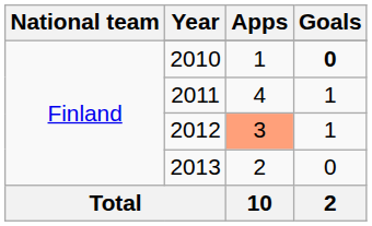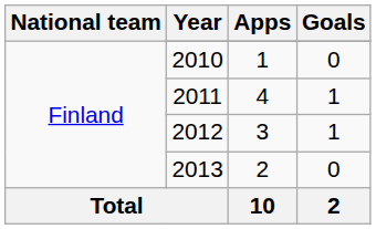2010 | Goals: bold -> normal
2012 | Apps: lightsalmon background -> no background
